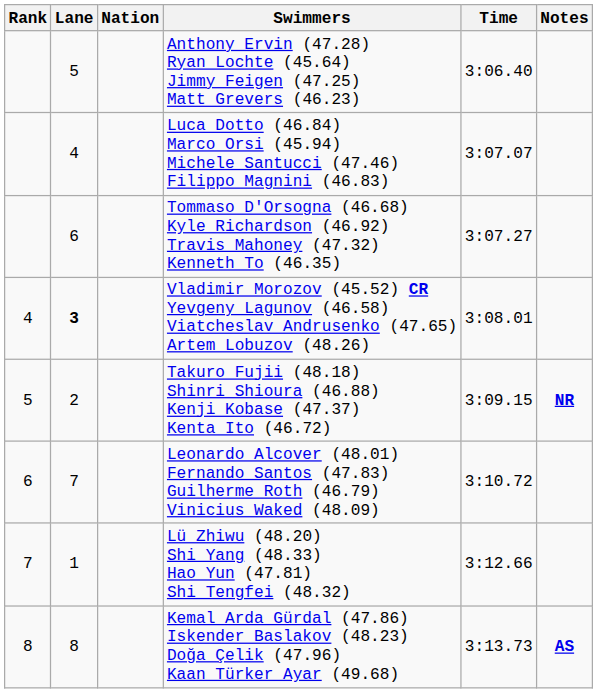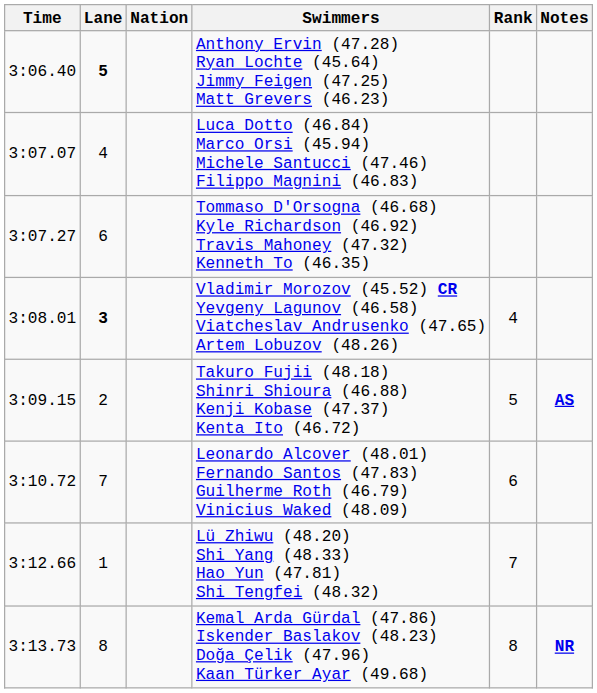columns swapped: Rank <-> Time
row 2 | Lane: normal -> bold
row 6 | Notes: NR -> AS
row 9 | Notes: AS -> NR
